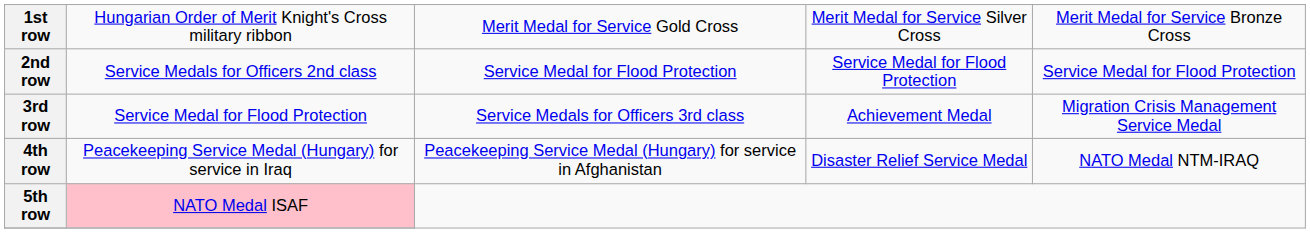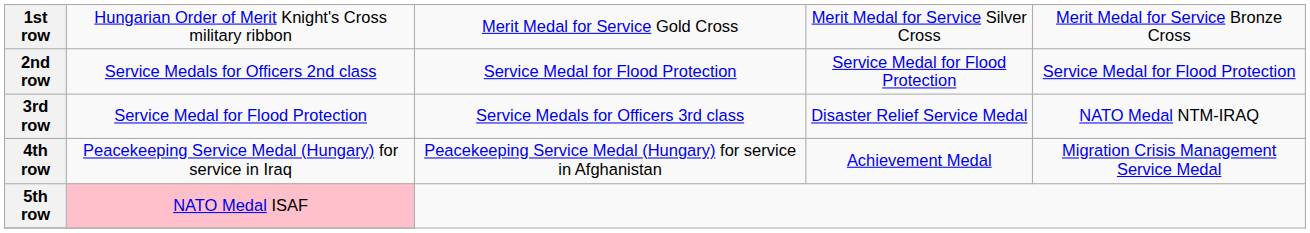3rd row | column 4: Achievement Medal -> Disaster Relief Service Medal
3rd row | column 5: Migration Crisis Management Service Medal -> NATO Medal NTM-IRAQ
4th row | column 4: Disaster Relief Service Medal -> Achievement Medal
4th row | column 5: NATO Medal NTM-IRAQ -> Migration Crisis Management Service Medal
